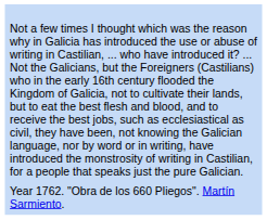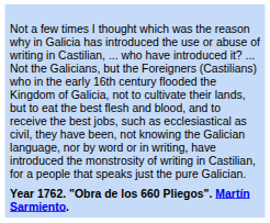row 2 | column 1: normal -> bold
